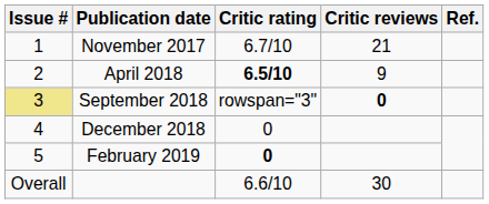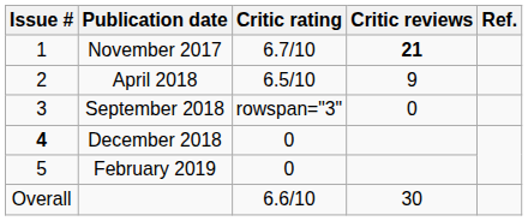November 2017 | Critic reviews: normal -> bold
April 2018 | Critic rating: bold -> normal
September 2018 | Issue #: khaki background -> no background
September 2018 | Critic reviews: bold -> normal
December 2018 | Issue #: normal -> bold
February 2019 | Critic rating: bold -> normal
